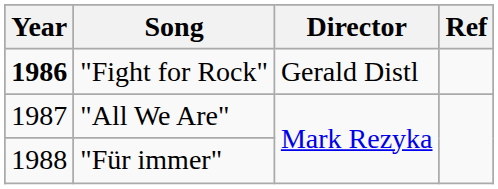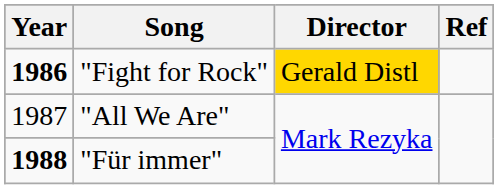"Fight for Rock" | Director: no background -> gold background
"Für immer" | Year: normal -> bold
